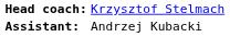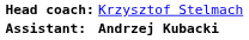Assistant: | column 2: normal -> bold
